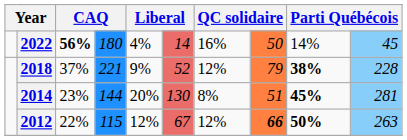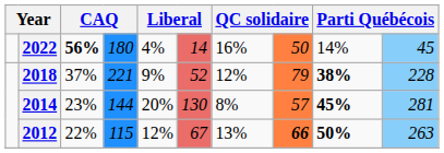2014 | column 8: 51 -> 57
2012 | column 7: 12% -> 13%
